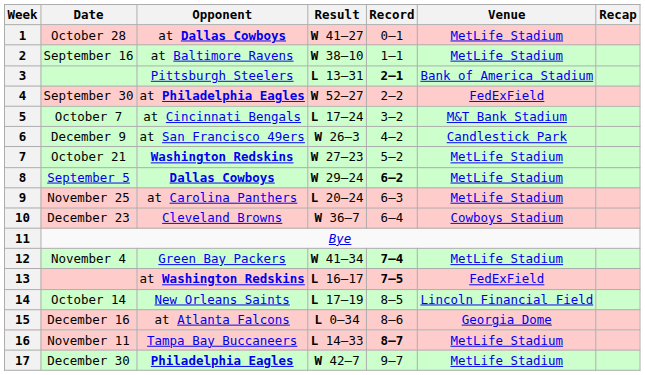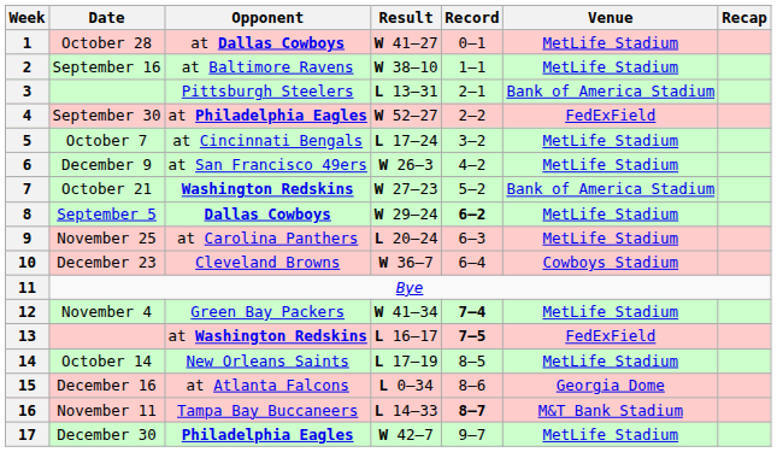3 | Record: bold -> normal
5 | Venue: M&T Bank Stadium -> MetLife Stadium
6 | Venue: Candlestick Park -> MetLife Stadium
7 | Venue: MetLife Stadium -> Bank of America Stadium
14 | Venue: Lincoln Financial Field -> MetLife Stadium
16 | Venue: MetLife Stadium -> M&T Bank Stadium
